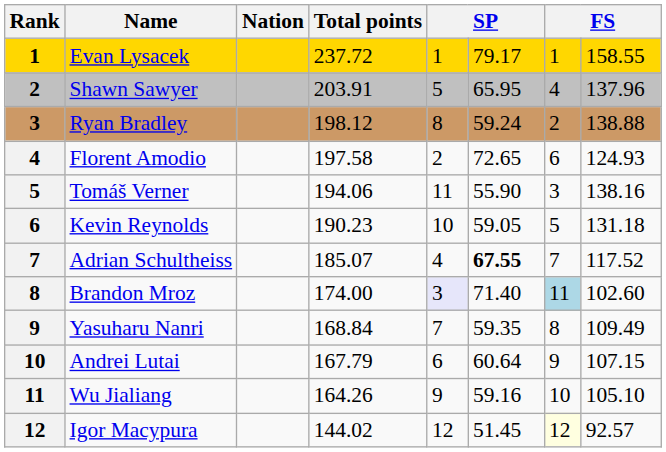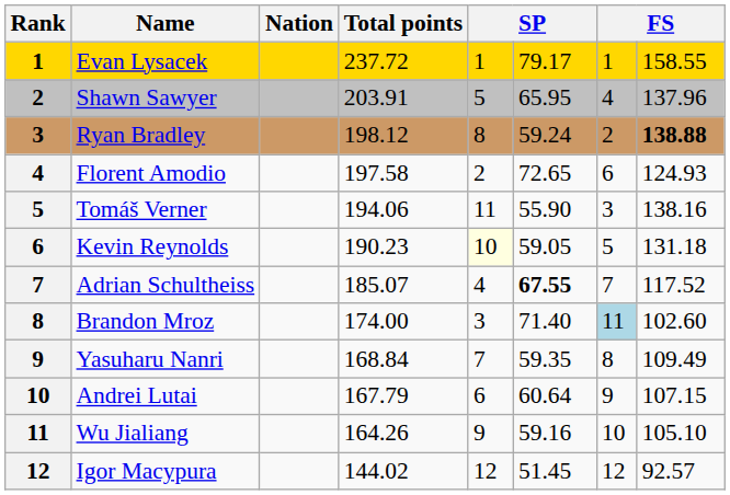Ryan Bradley | column 8: normal -> bold
Kevin Reynolds | column 5: no background -> lightyellow background
Brandon Mroz | column 5: lavender background -> no background
Igor Macypura | column 7: lightyellow background -> no background
